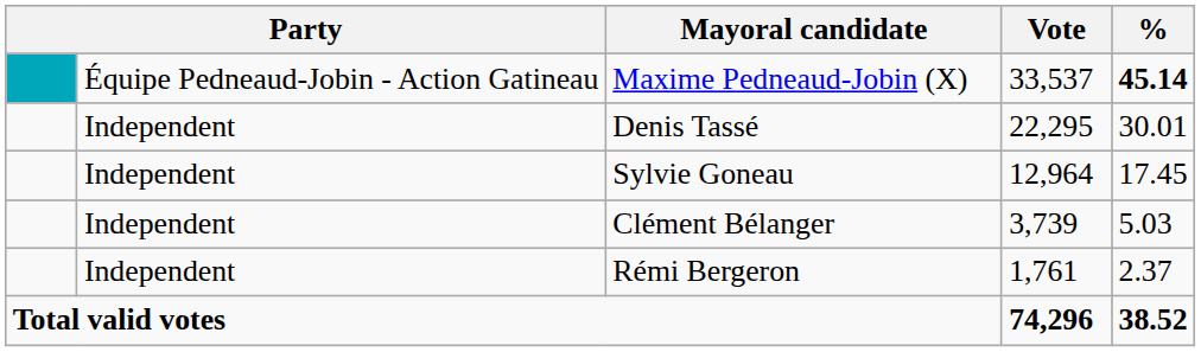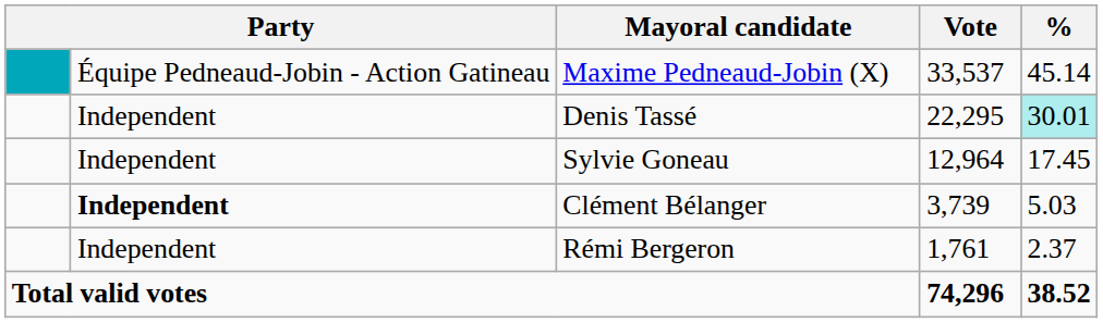Maxime Pedneaud-Jobin (X) | %: bold -> normal
Denis Tassé | %: no background -> paleturquoise background
Clément Bélanger | column 2: normal -> bold
